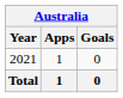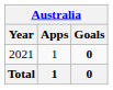2021 | Goals: normal -> bold
